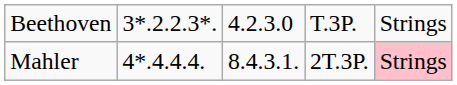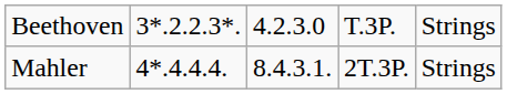Mahler | column 5: pink background -> no background
